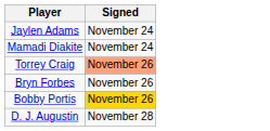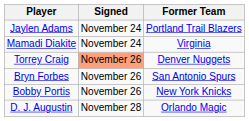+ column: Former Team | Portland Trail Blazers | Virginia | Denver Nuggets | San Antonio Spurs | New York Knicks | Orlando Magic
Bobby Portis | Signed: gold background -> no background
